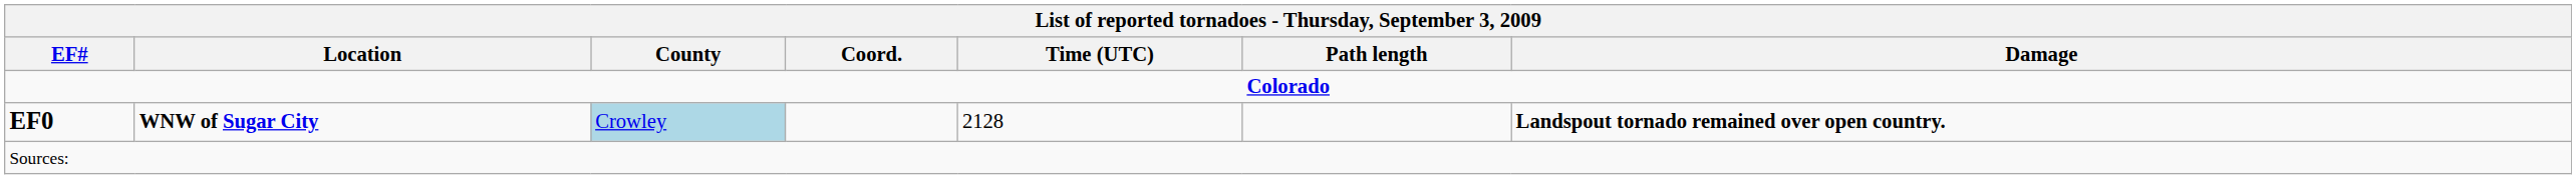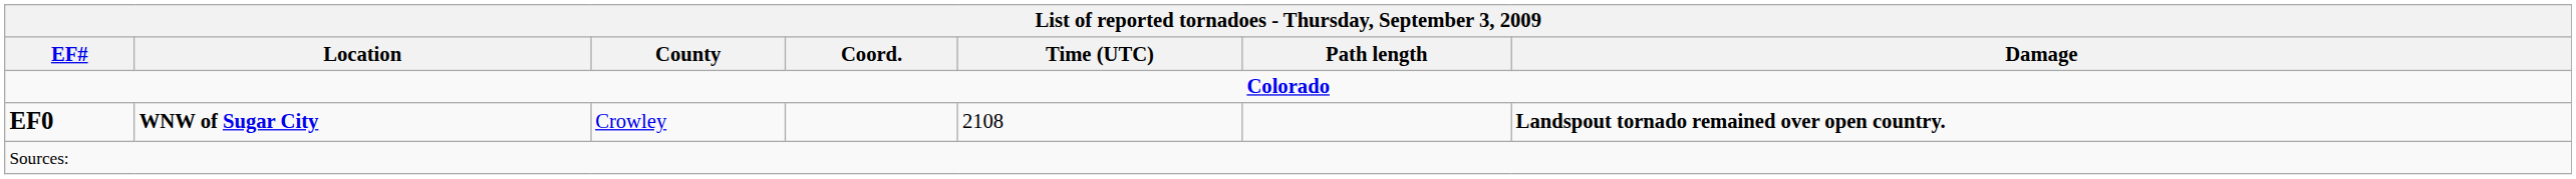EF0 | County: lightblue background -> no background
EF0 | Time (UTC): 2128 -> 2108
